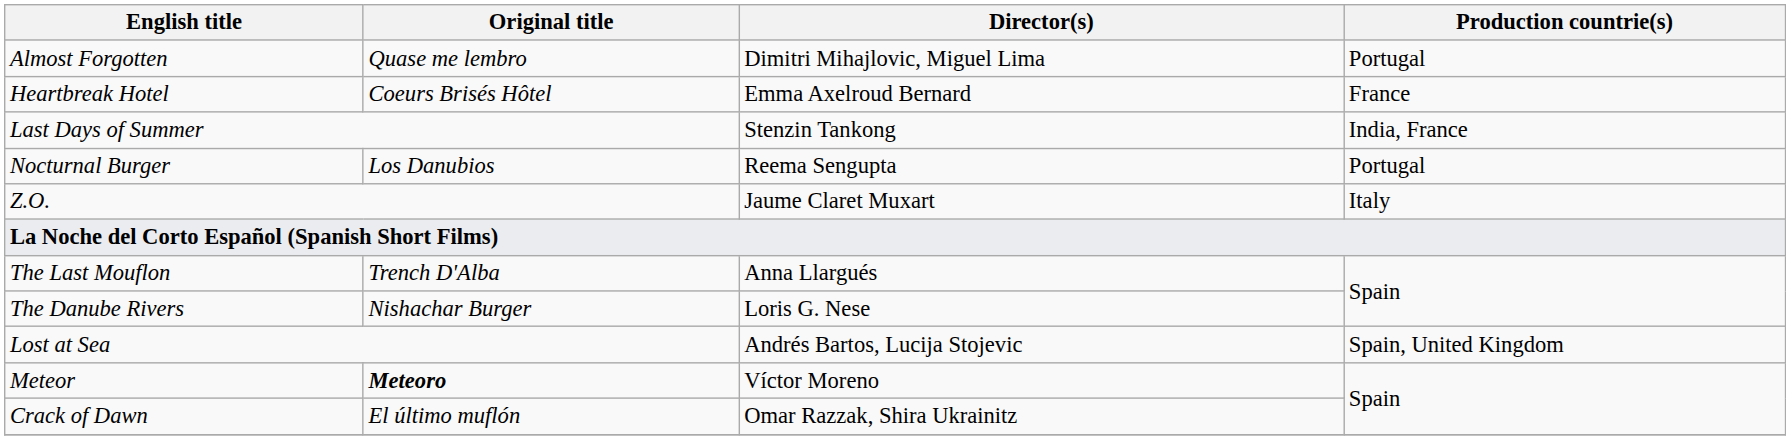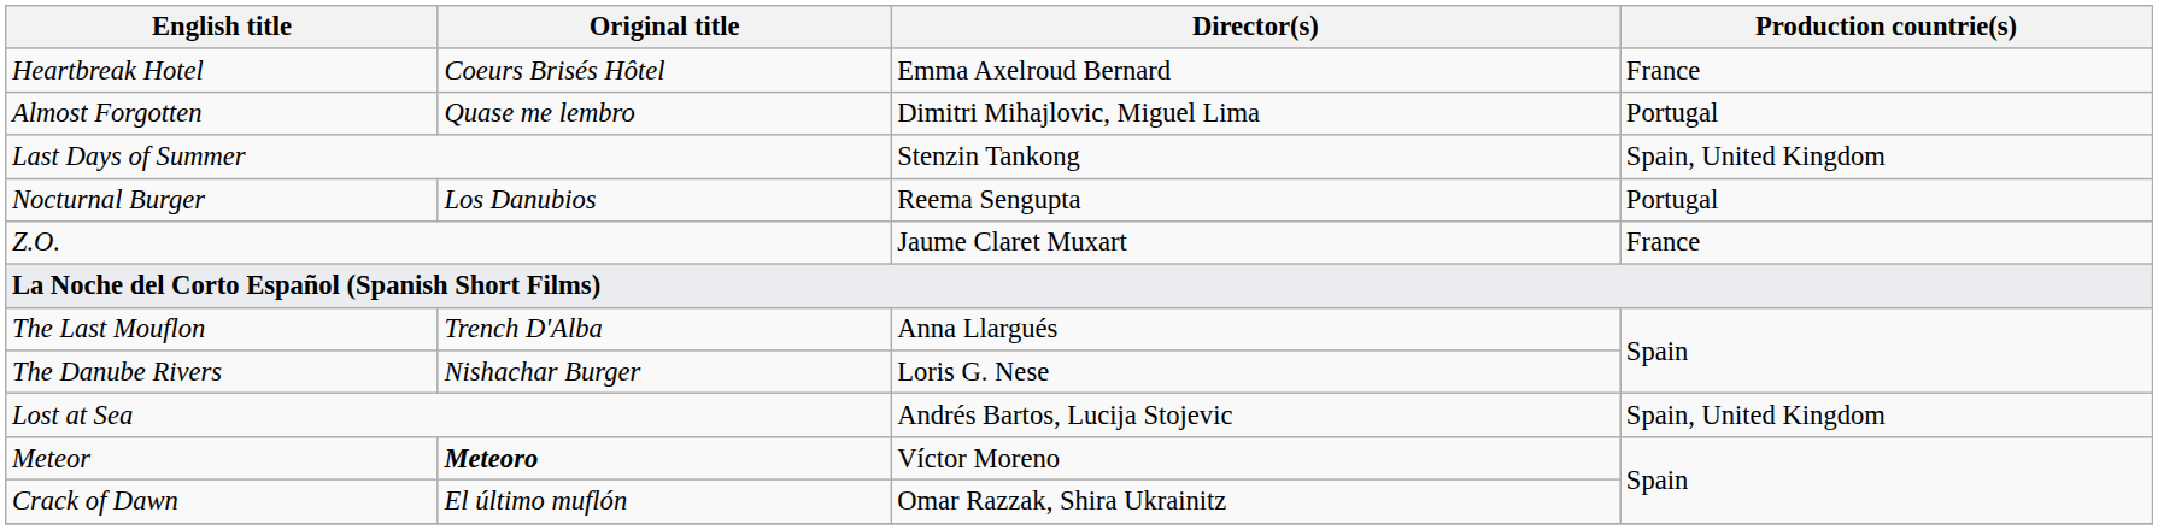rows swapped: Almost Forgotten <-> Heartbreak Hotel
Last Days of Summer | Production countrie(s): India, France -> Spain, United Kingdom
Z.O. | Production countrie(s): Italy -> France
